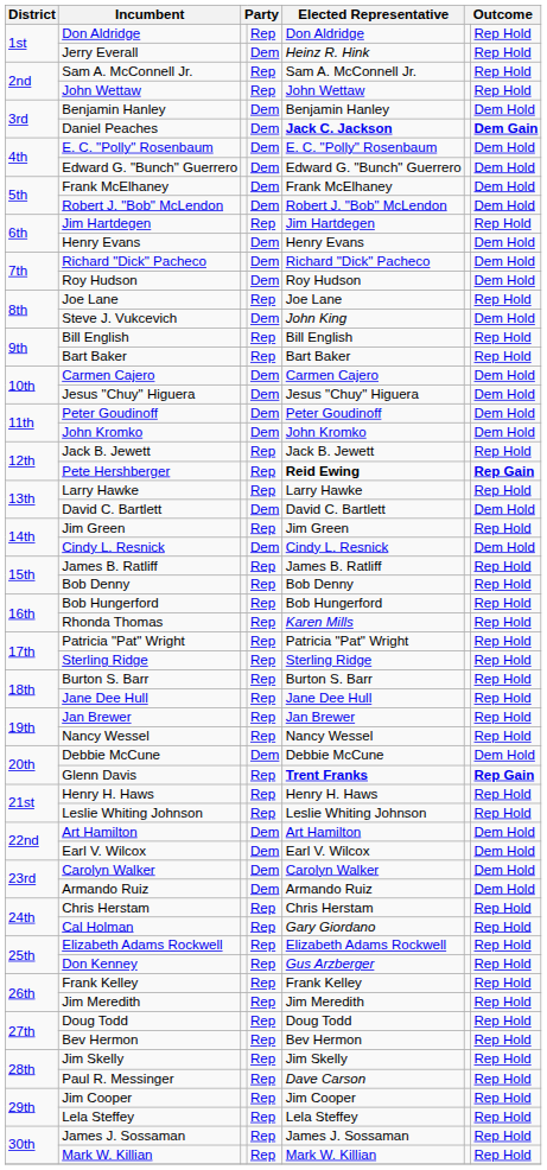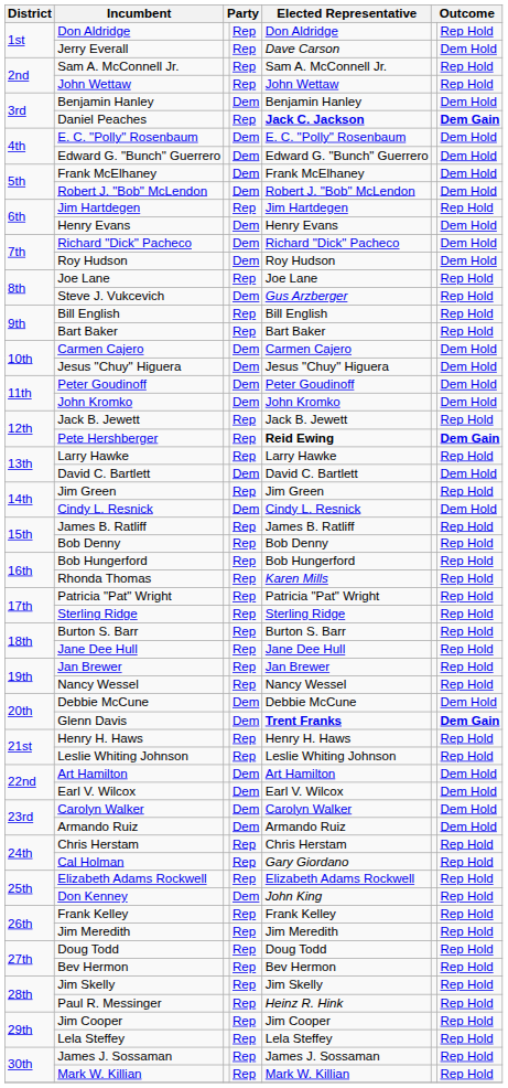Jerry Everall | column 4: Dem -> Rep
Jerry Everall | Elected Representative: Heinz R. Hink -> Dave Carson
Jerry Everall | column 7: Rep Hold -> Dem Hold
Daniel Peaches | column 4: Dem -> Rep
Steve J. Vukcevich | Elected Representative: John King -> Gus Arzberger
Steve J. Vukcevich | column 7: Dem Hold -> Rep Hold
Pete Hershberger | column 7: Rep Gain -> Dem Gain
Glenn Davis | column 4: Rep -> Dem
Glenn Davis | column 7: Rep Gain -> Dem Gain
Don Kenney | column 4: Rep -> Dem
Don Kenney | Elected Representative: Gus Arzberger -> John King
Paul R. Messinger | Elected Representative: Dave Carson -> Heinz R. Hink
